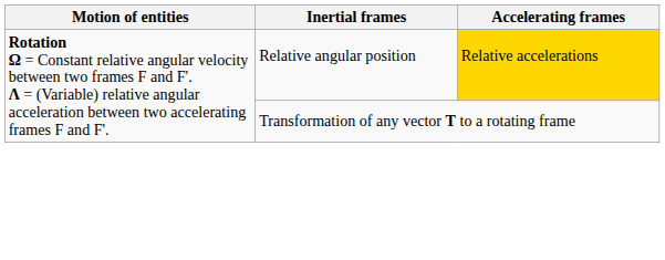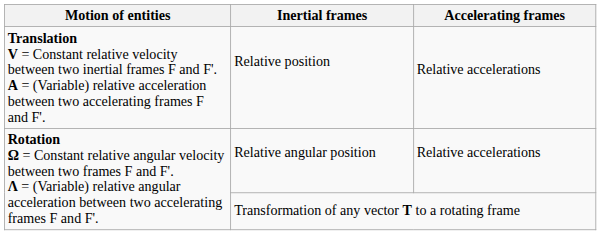+ row: Translation V = Constant relative velocity between two inertial frames F and F'. A = (Variable) relative acceleration between two accelerating frames F and F'. | Relative position | Relative accelerations
Relative angular position | Accelerating frames: gold background -> no background
